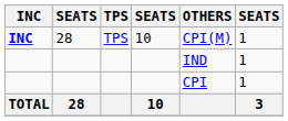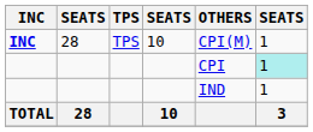row 3 | OTHERS: IND -> CPI
row 3 | column 6: no background -> paleturquoise background
row 4 | OTHERS: CPI -> IND
